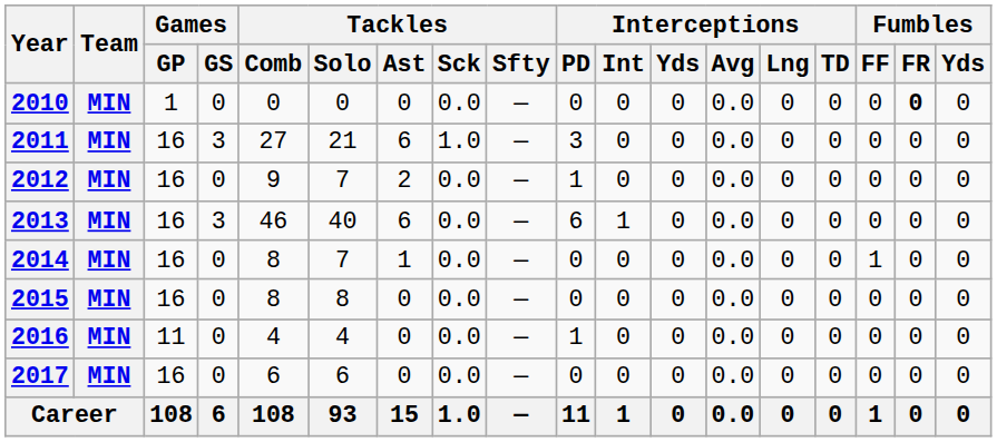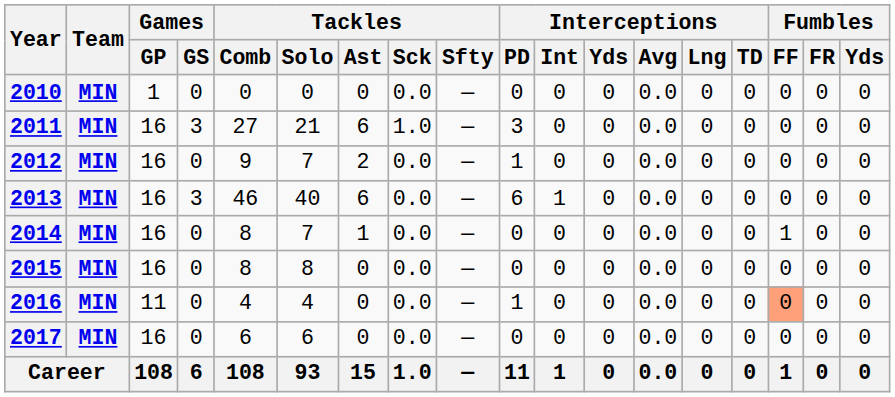2010 | Fumbles / FR: bold -> normal
2016 | Fumbles / FF: no background -> lightsalmon background
